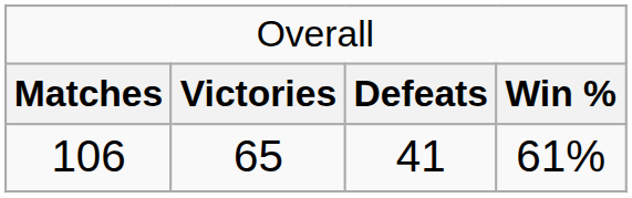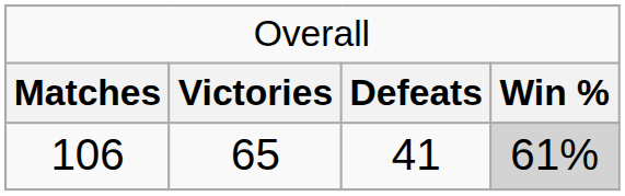106 | column 4: no background -> lightgrey background
